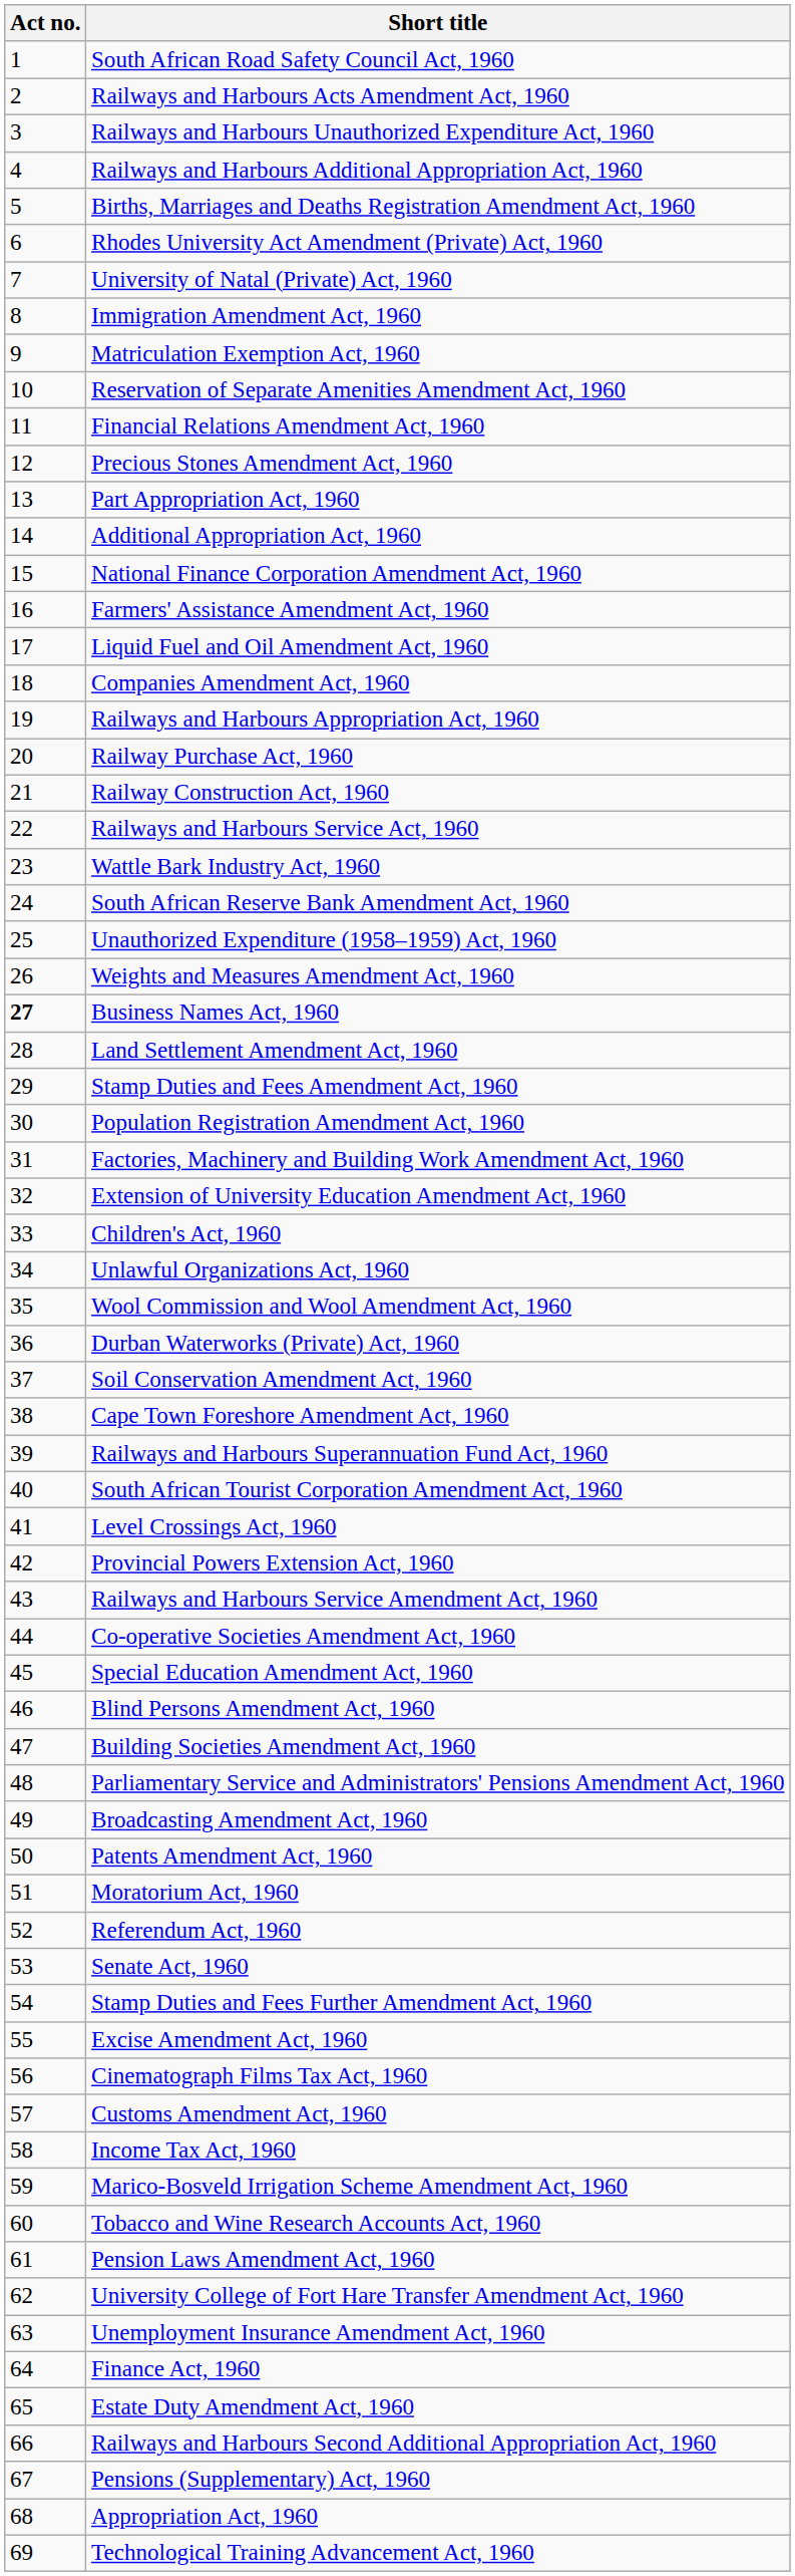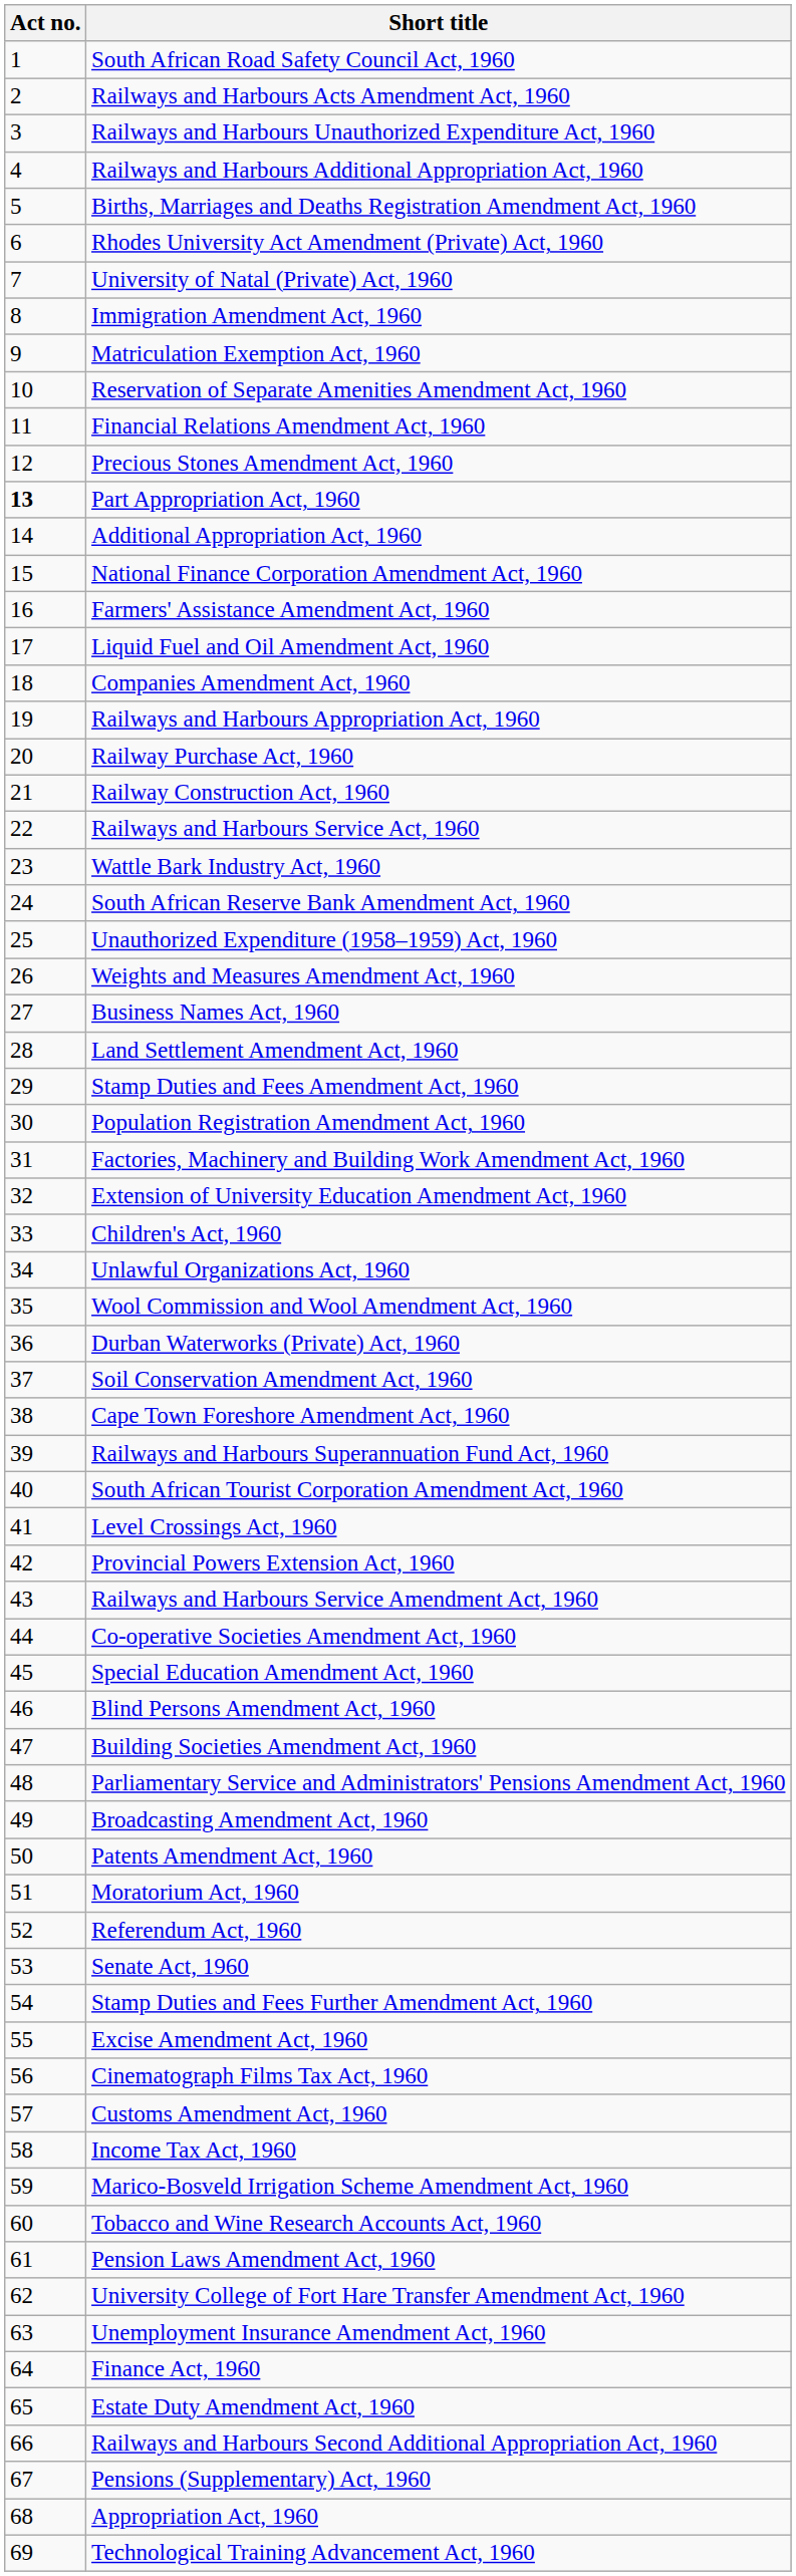Part Appropriation Act, 1960 | Act no.: normal -> bold
Business Names Act, 1960 | Act no.: bold -> normal
